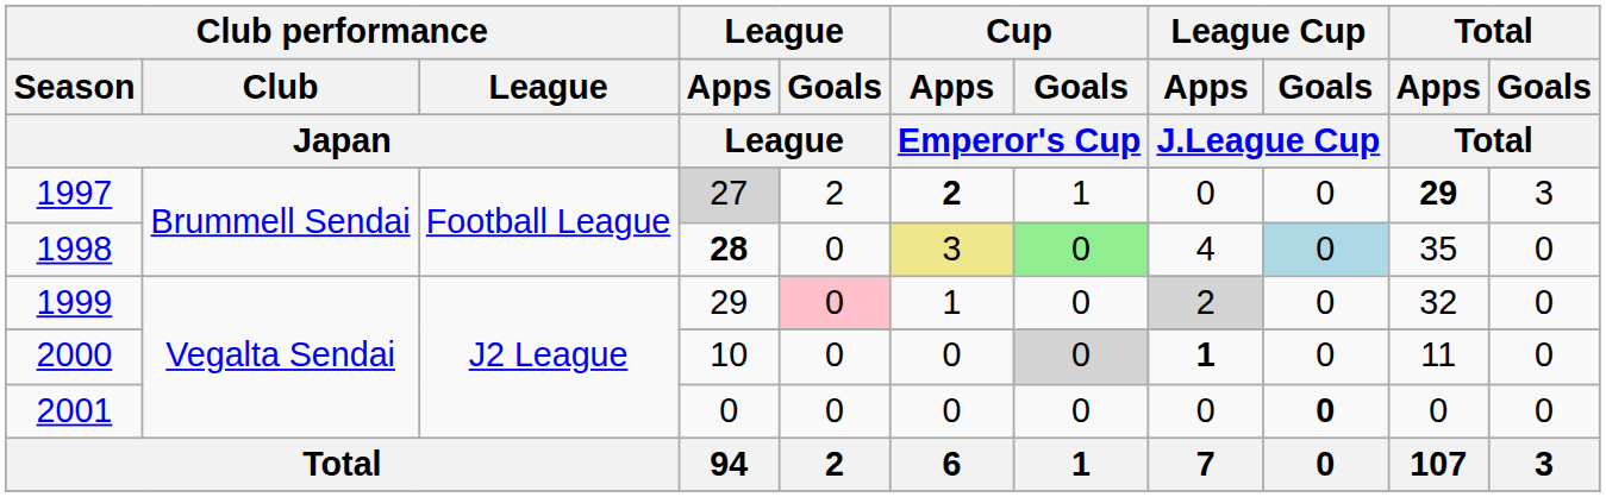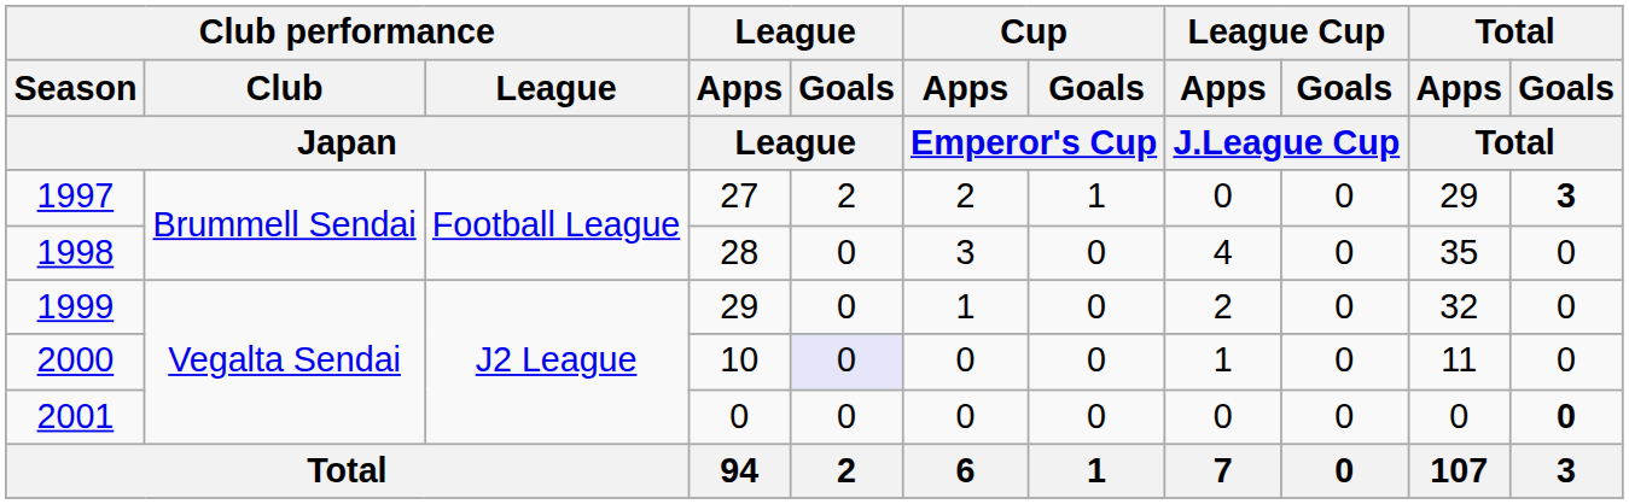1997 | League / Apps / League: lightgrey background -> no background
1997 | Cup / Apps / Emperor's Cup: bold -> normal
1997 | Total / Apps / Total: bold -> normal
1997 | Total / Goals / Total: normal -> bold
1998 | League / Apps / League: bold -> normal
1998 | Cup / Apps / Emperor's Cup: khaki background -> no background
1998 | Cup / Goals / Emperor's Cup: lightgreen background -> no background
1998 | League Cup / Goals / J.League Cup: lightblue background -> no background
1999 | League / Goals / League: pink background -> no background
1999 | League Cup / Apps / J.League Cup: lightgrey background -> no background
2000 | League / Goals / League: no background -> lavender background
2000 | Cup / Goals / Emperor's Cup: lightgrey background -> no background
2000 | League Cup / Apps / J.League Cup: bold -> normal
2001 | League Cup / Goals / J.League Cup: bold -> normal
2001 | Total / Goals / Total: normal -> bold
